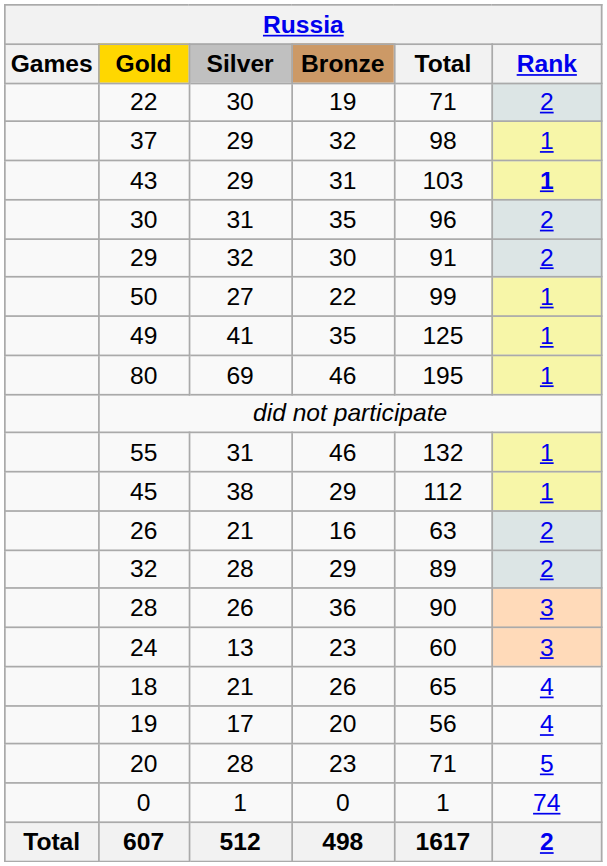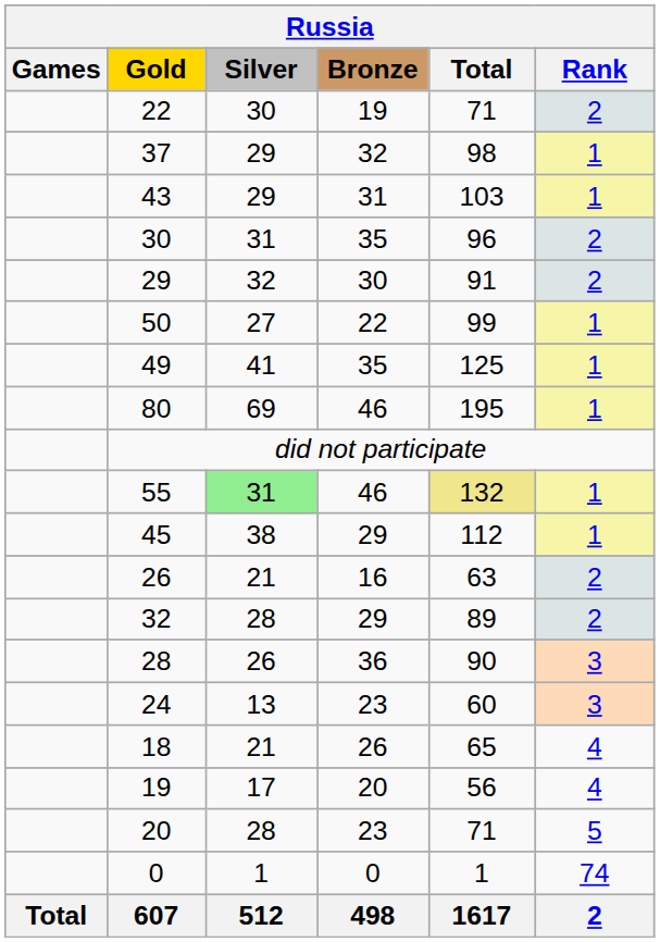43 | Russia / Rank: bold -> normal
55 | Russia / Silver: no background -> lightgreen background
55 | Russia / Total: no background -> khaki background
